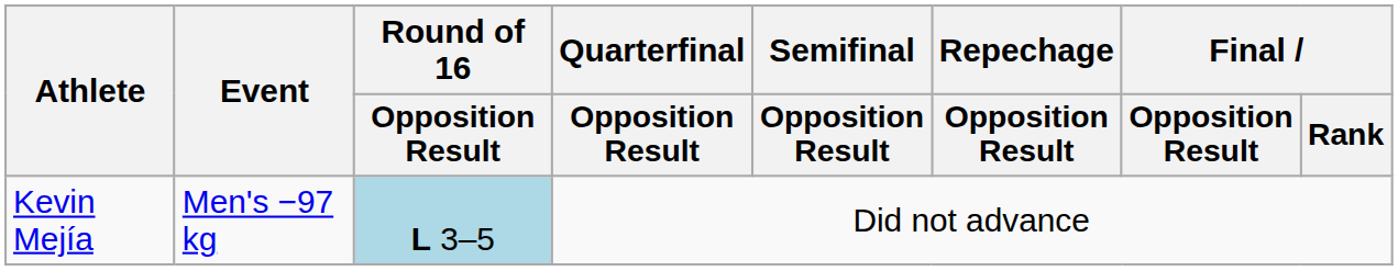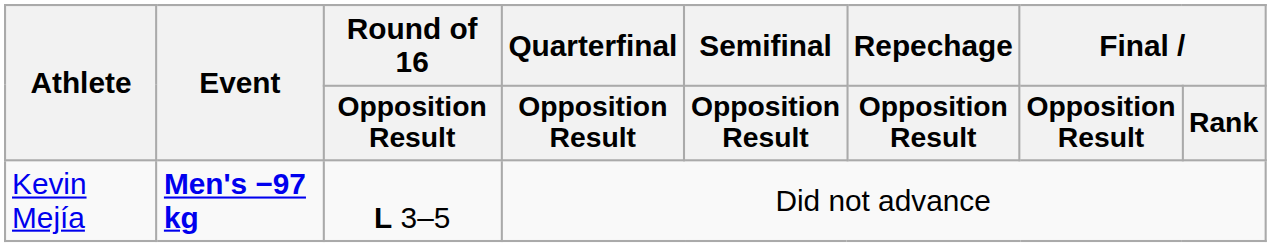Kevin Mejía | Event: normal -> bold
Kevin Mejía | Round of 16 / Opposition Result: lightblue background -> no background
